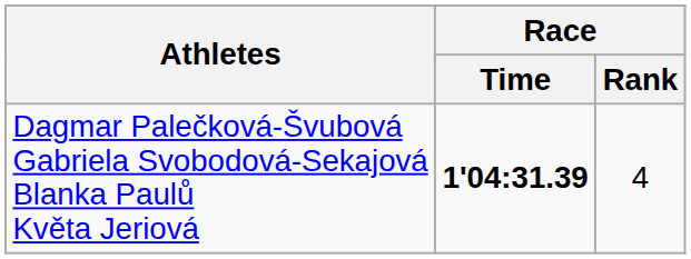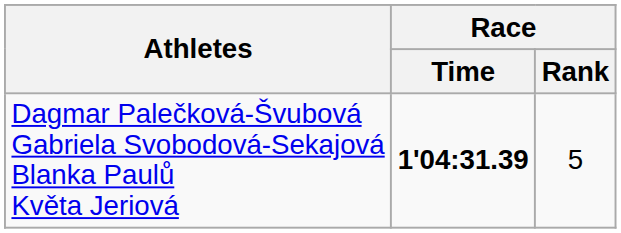row 3 | Race / Rank: 4 -> 5
